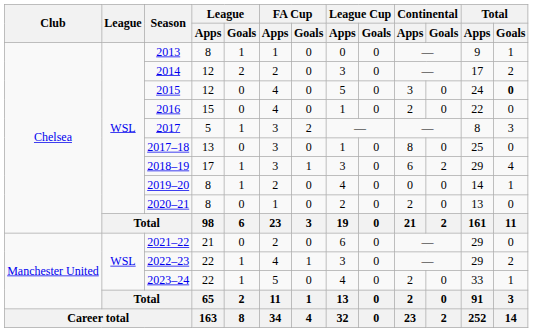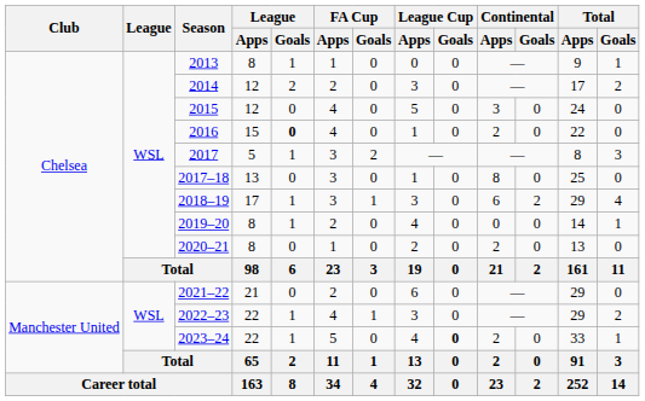2015 | Total / Goals: bold -> normal
2016 | League / Goals: normal -> bold
2023–24 | League Cup / Goals: normal -> bold
